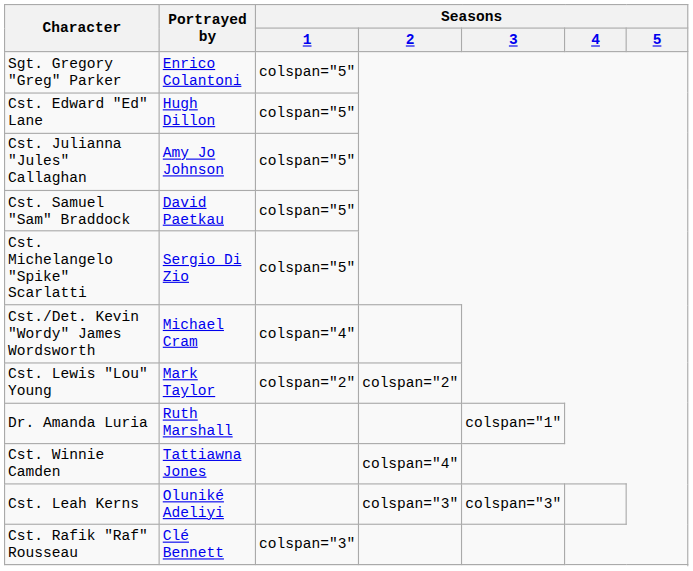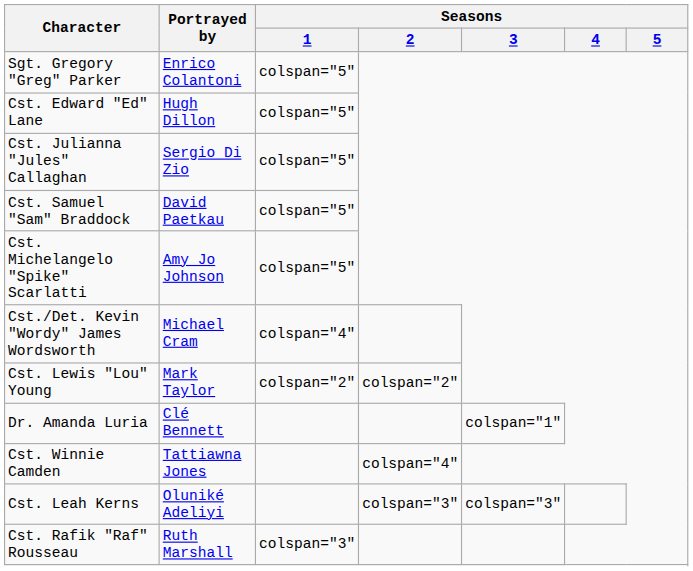Cst. Julianna "Jules" Callaghan | Portrayed by: Amy Jo Johnson -> Sergio Di Zio
Cst. Michelangelo "Spike" Scarlatti | Portrayed by: Sergio Di Zio -> Amy Jo Johnson
Dr. Amanda Luria | Portrayed by: Ruth Marshall -> Clé Bennett
Cst. Rafik "Raf" Rousseau | Portrayed by: Clé Bennett -> Ruth Marshall
